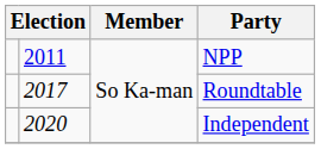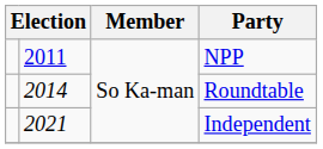Roundtable | column 2: 2017 -> 2014
Independent | column 2: 2020 -> 2021
